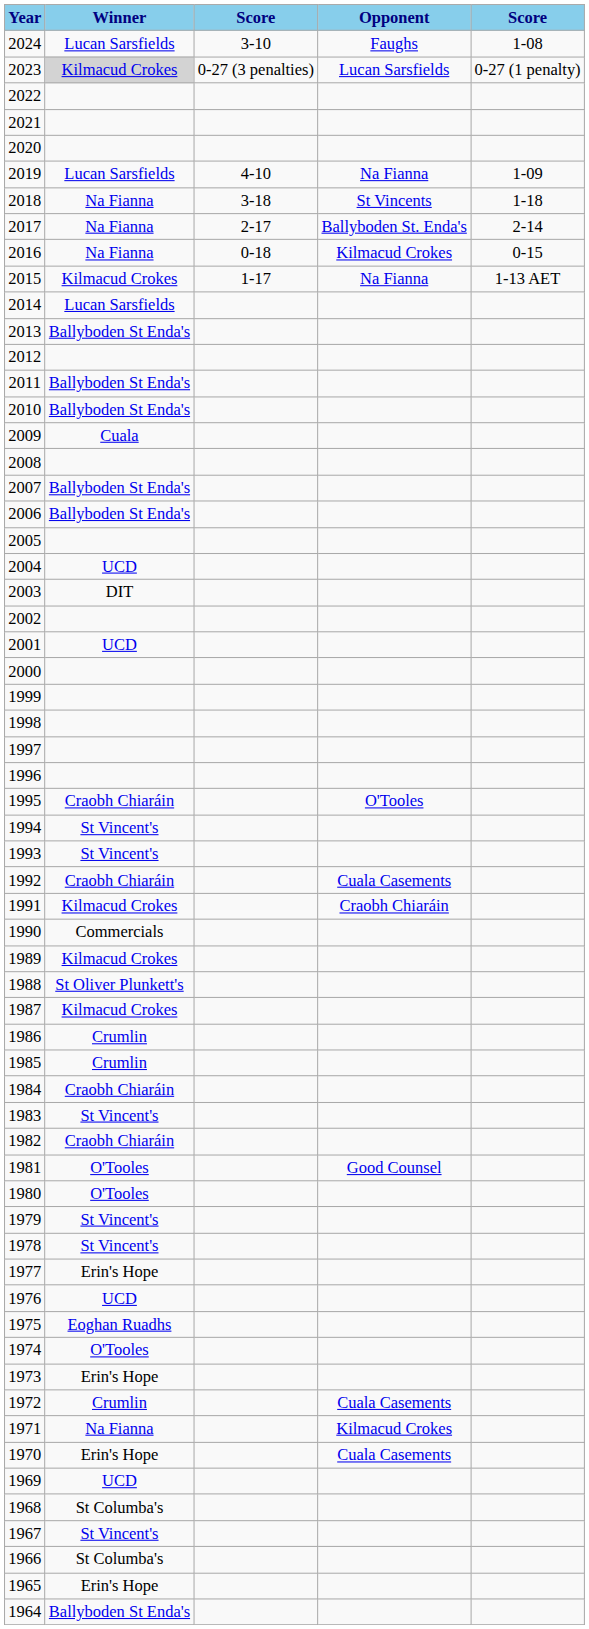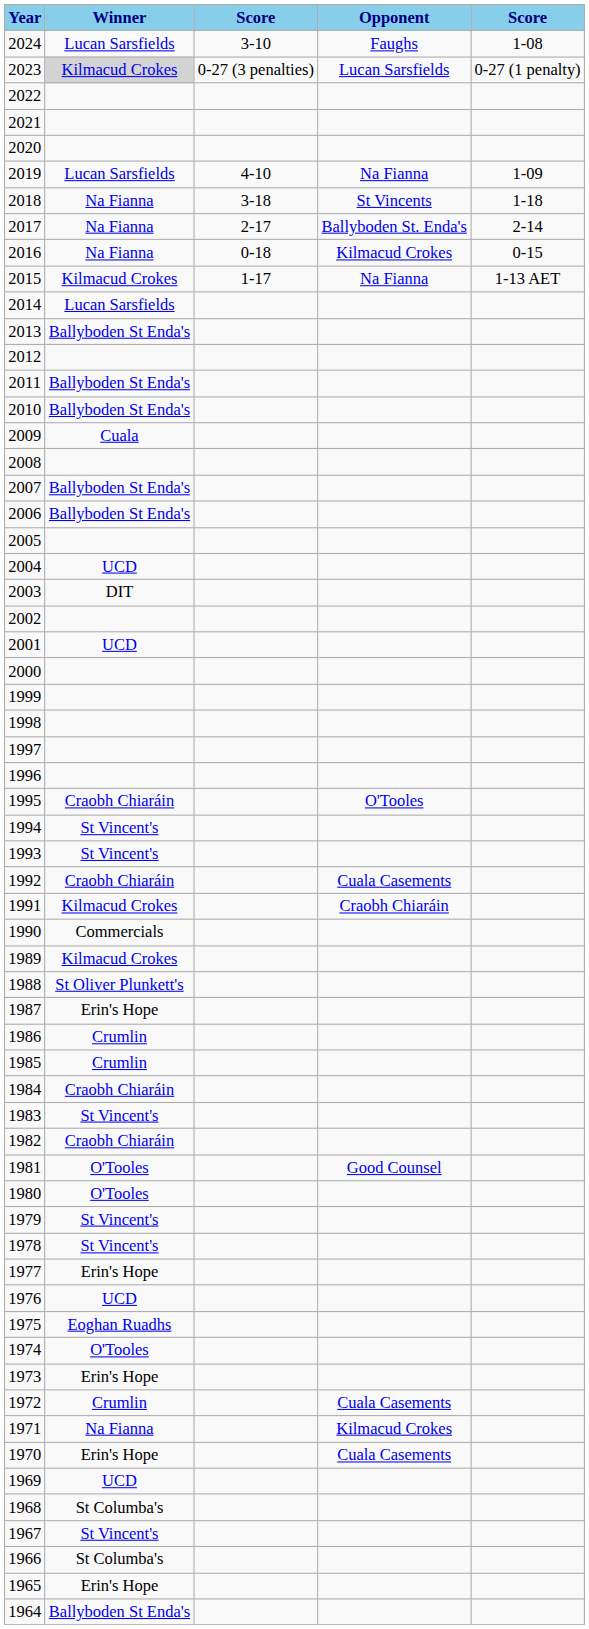1987 | Winner: Kilmacud Crokes -> Erin's Hope
